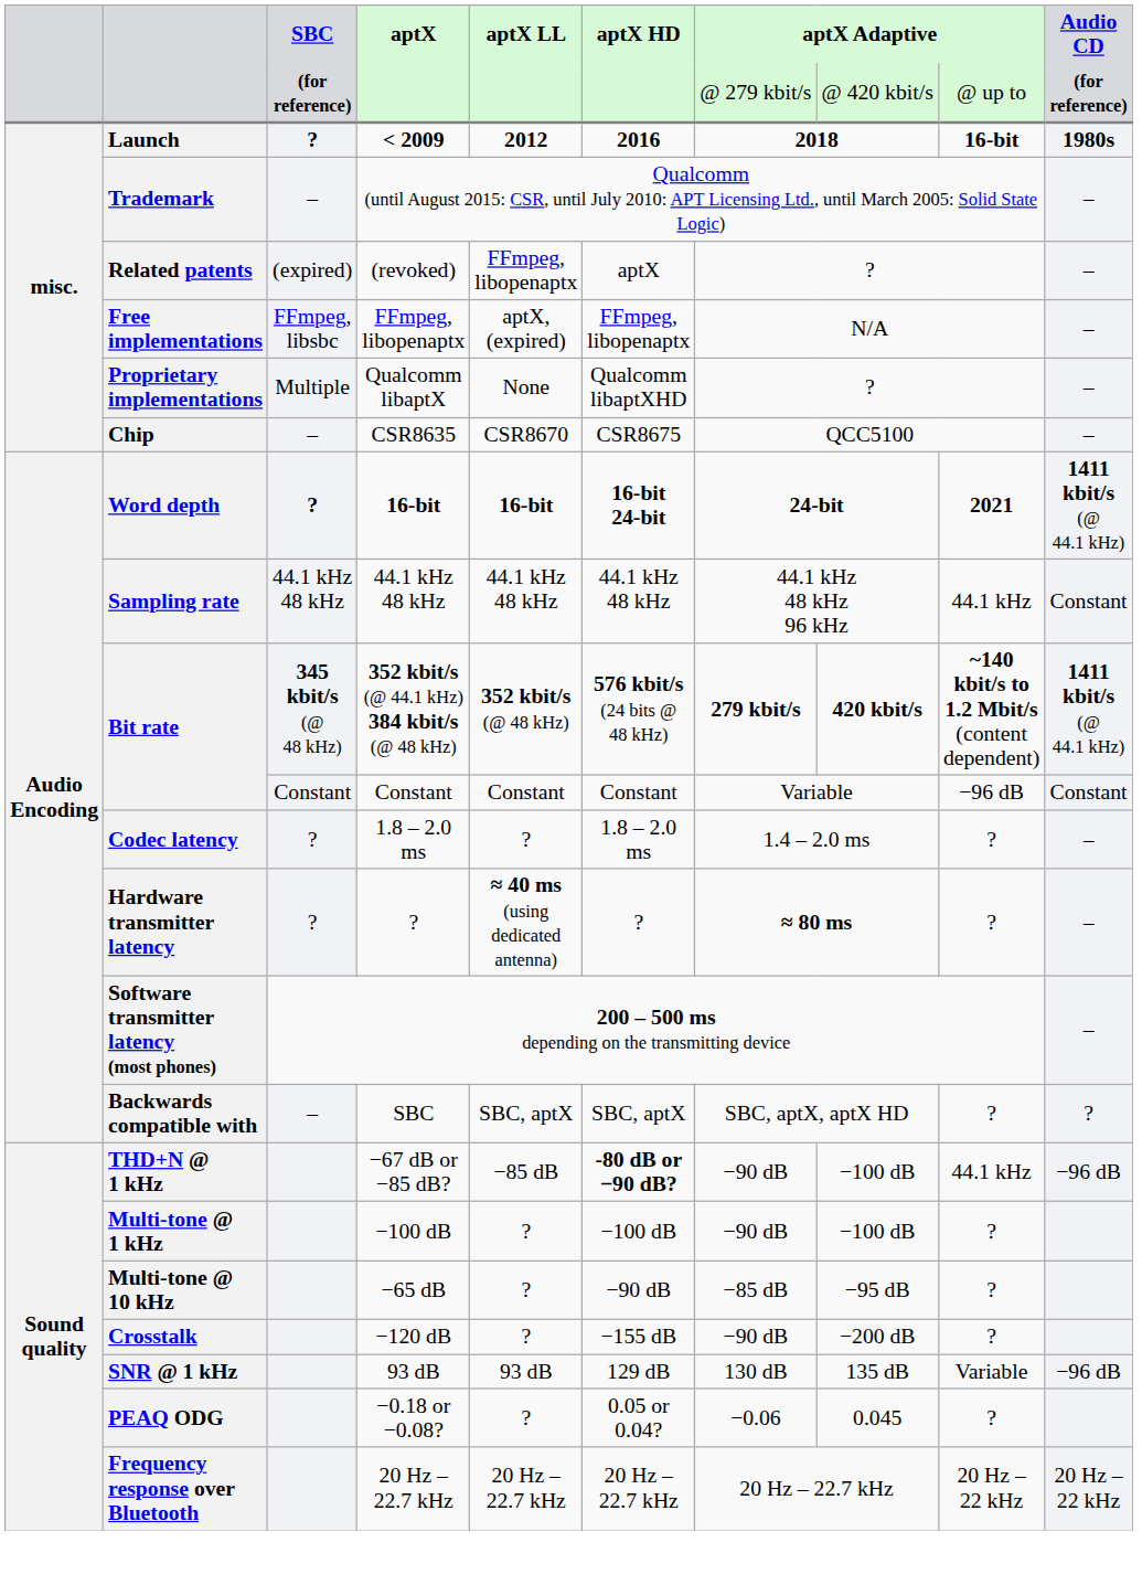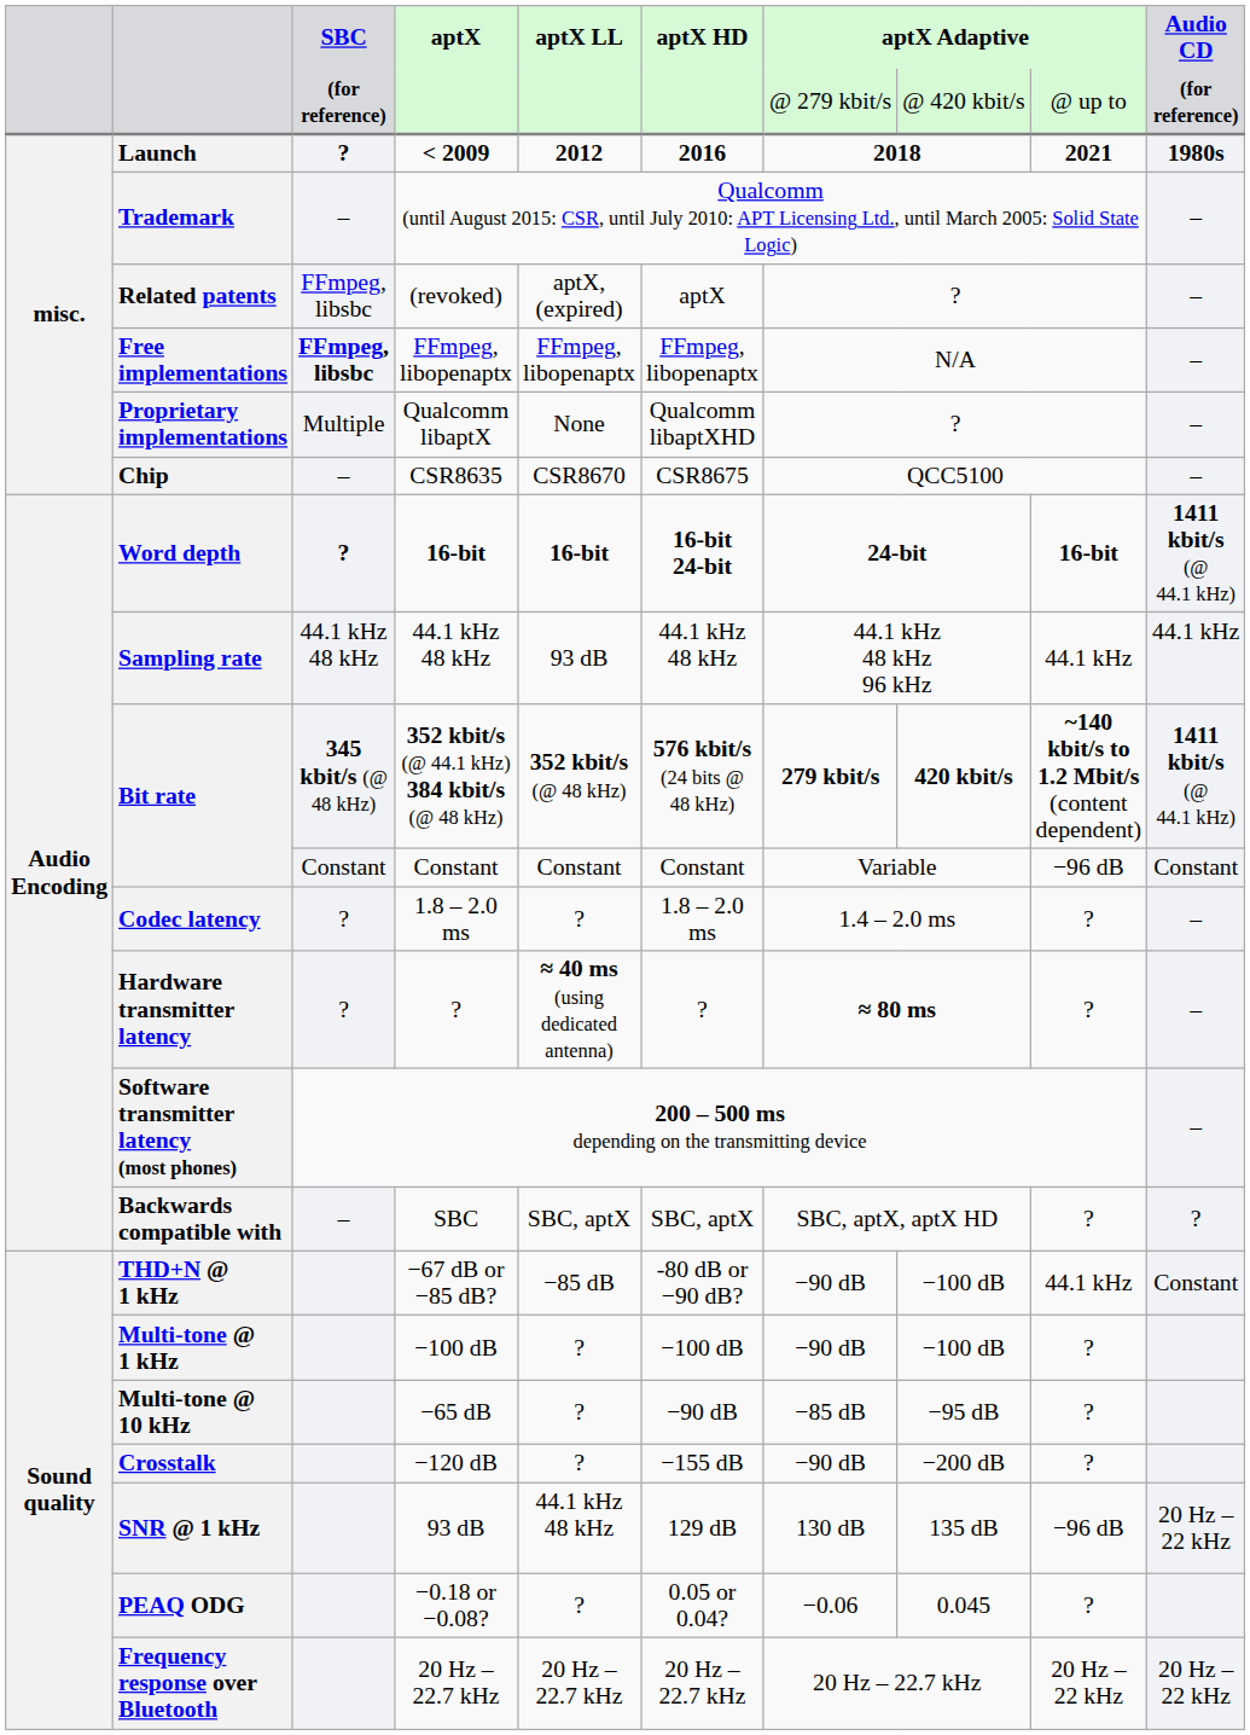Launch | aptX Adaptive / @ up to: 16-bit -> 2021
Related patents | SBC / (for reference): (expired) -> FFmpeg, libsbc
Related patents | aptX LL: FFmpeg, libopenaptx -> aptX, (expired)
Free implementations | SBC / (for reference): normal -> bold
Free implementations | aptX LL: aptX, (expired) -> FFmpeg, libopenaptx
Word depth | aptX Adaptive / @ up to: 2021 -> 16-bit
Sampling rate | aptX LL: 44.1 kHz 48 kHz -> 93 dB
Sampling rate | Audio CD / (for reference): Constant -> 44.1 kHz
THD+N @ 1 kHz | aptX HD: bold -> normal
THD+N @ 1 kHz | Audio CD / (for reference): −96 dB -> Constant
SNR @ 1 kHz | aptX LL: 93 dB -> 44.1 kHz 48 kHz
SNR @ 1 kHz | aptX Adaptive / @ up to: Variable -> −96 dB
SNR @ 1 kHz | Audio CD / (for reference): −96 dB -> 20 Hz – 22 kHz
